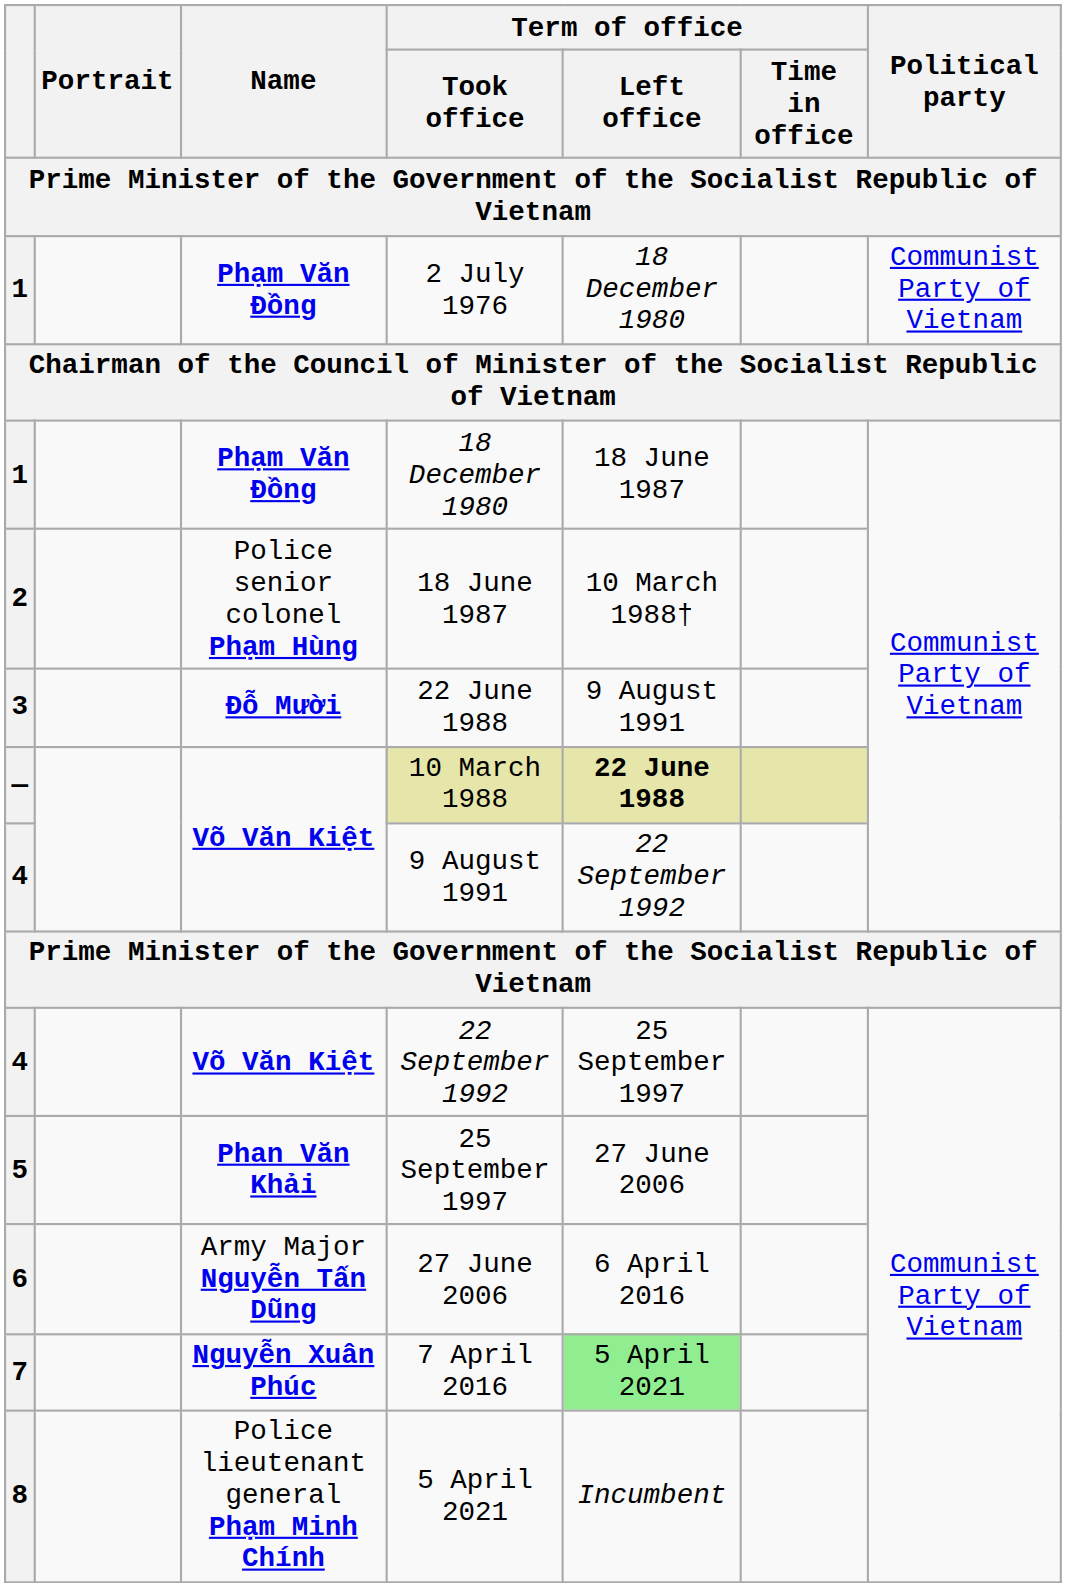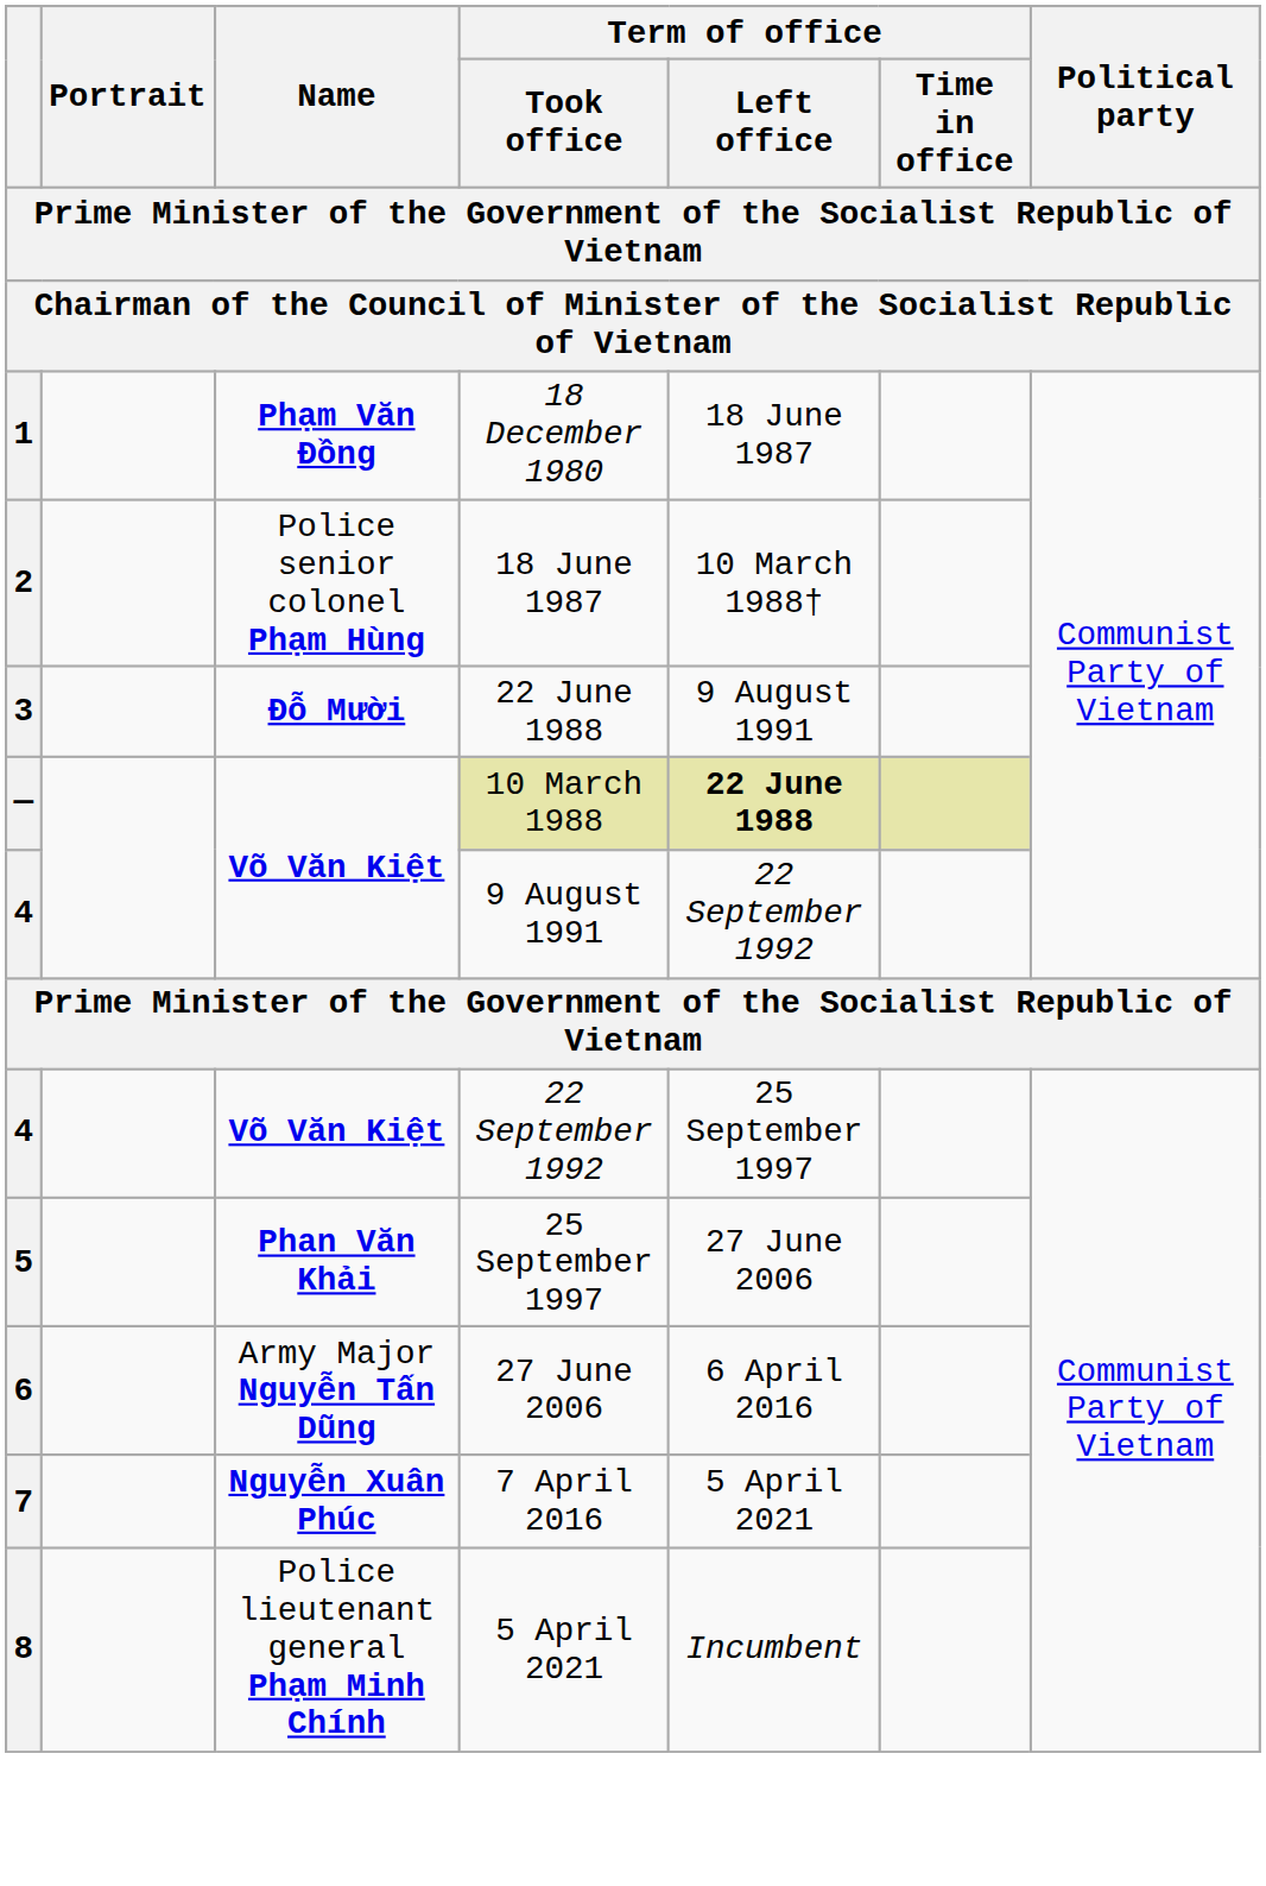- row: 1 | Phạm Văn Đồng | 2 July 1976 | 18 December 1980 | Communist Party of Vietnam
7 April 2016 | Term of office / Left office: lightgreen background -> no background
